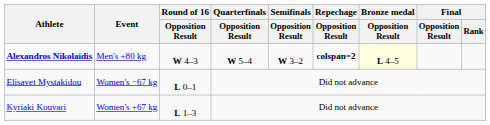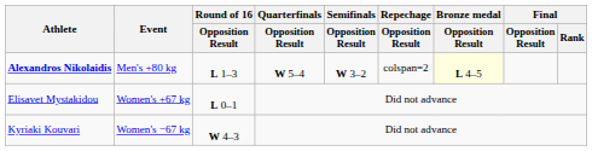Alexandros Nikolaidis | Round of 16 / Opposition Result: W 4–3 -> L 1–3
Alexandros Nikolaidis | Repechage / Opposition Result: bold -> normal
Elisavet Mystakidou | Event: Women's −67 kg -> Women's +67 kg
Kyriaki Kouvari | Event: Women's +67 kg -> Women's −67 kg
Kyriaki Kouvari | Round of 16 / Opposition Result: L 1–3 -> W 4–3
